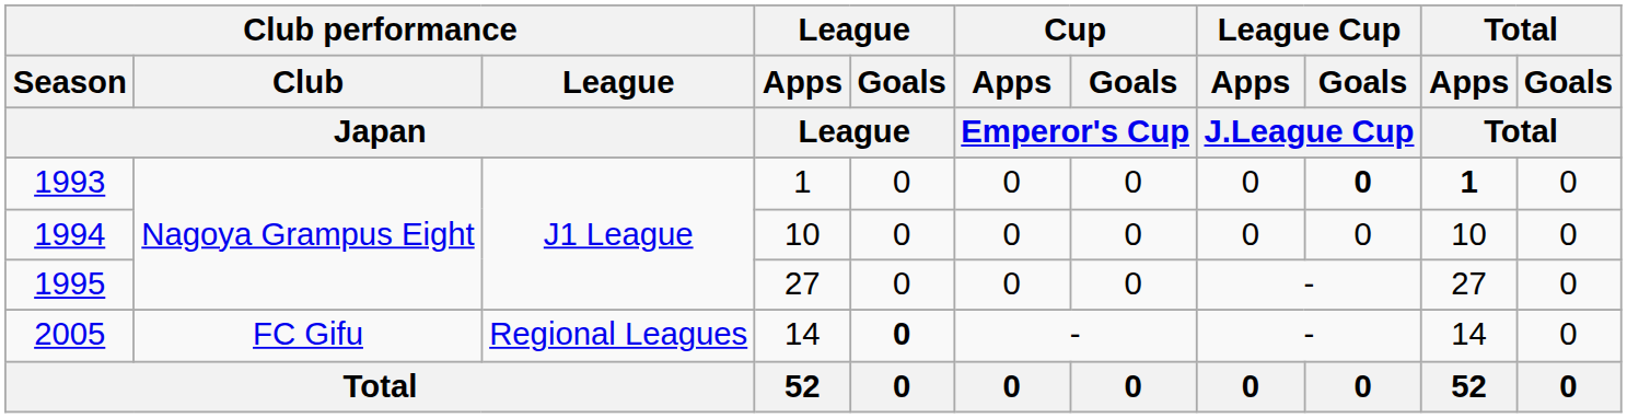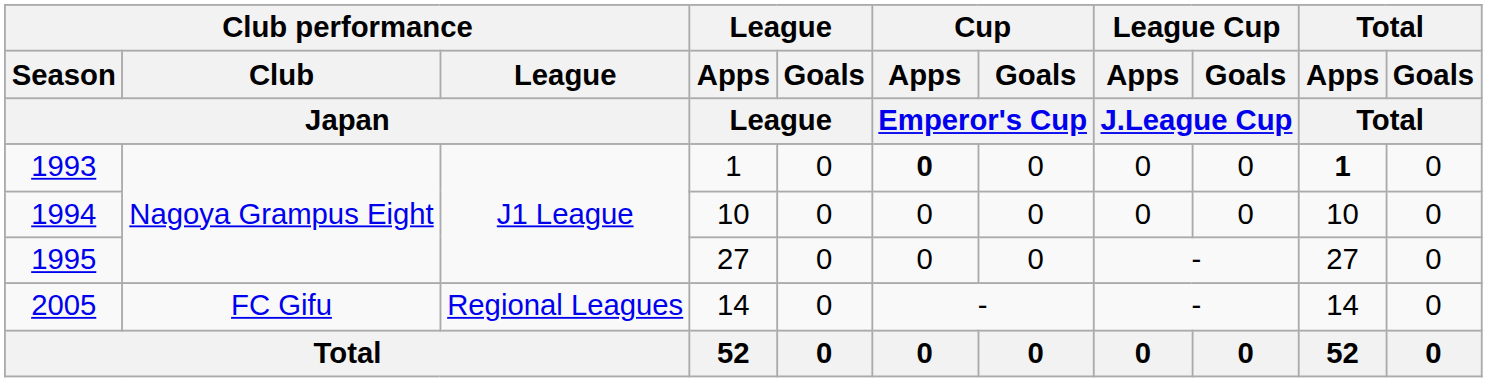1993 | Cup / Apps / Emperor's Cup: normal -> bold
1993 | League Cup / Goals / J.League Cup: bold -> normal
2005 | League / Goals / League: bold -> normal
